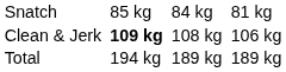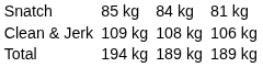Clean & Jerk | column 2: bold -> normal
